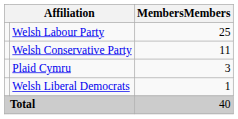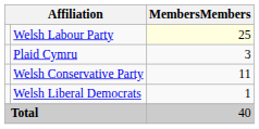Welsh Labour Party | MembersMembers: no background -> lightyellow background
rows swapped: Welsh Conservative Party <-> Plaid Cymru
